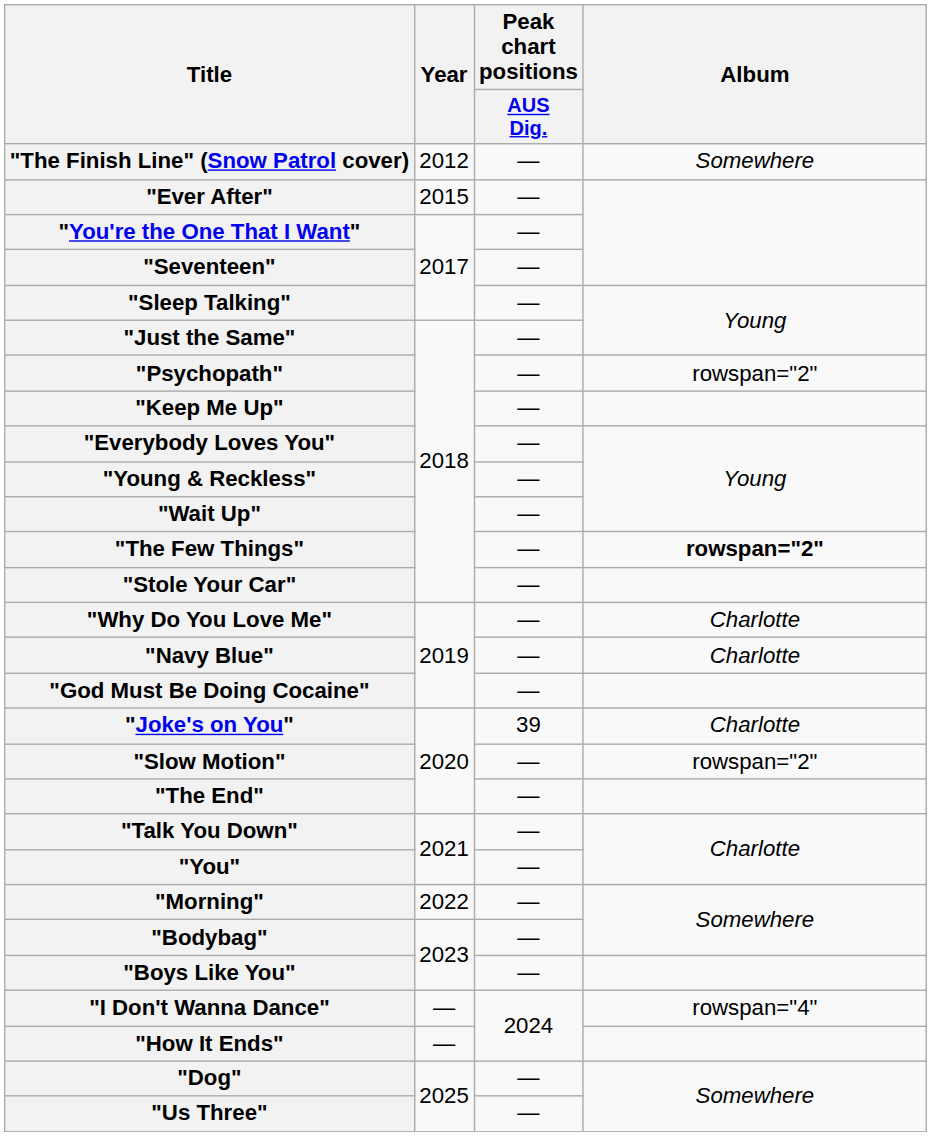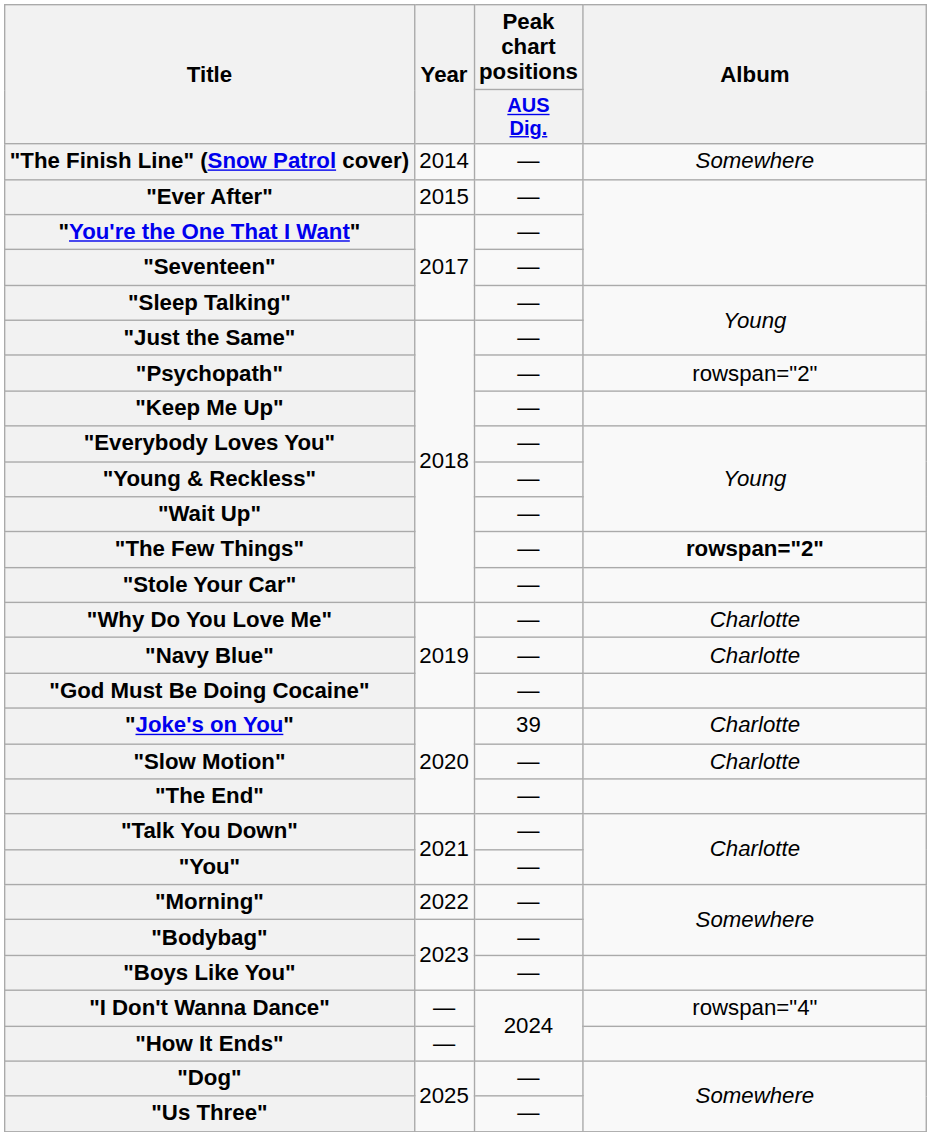"The Finish Line" (Snow Patrol cover) | Year: 2012 -> 2014
"Slow Motion" | Album: rowspan="2" -> Charlotte
